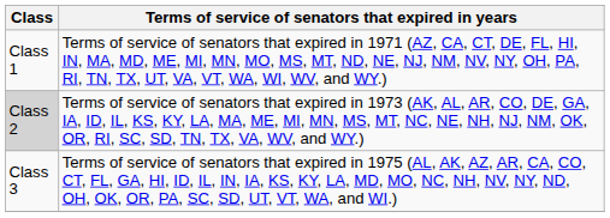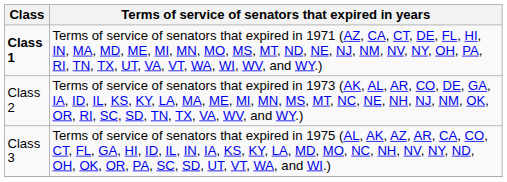Class 1 | Class: normal -> bold
Class 2 | Class: lightgrey background -> no background
